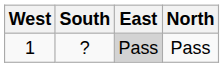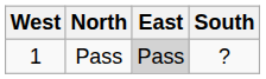columns swapped: North <-> South
